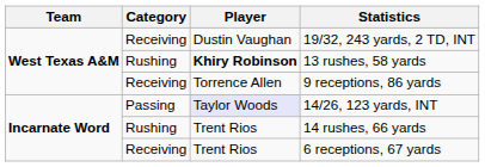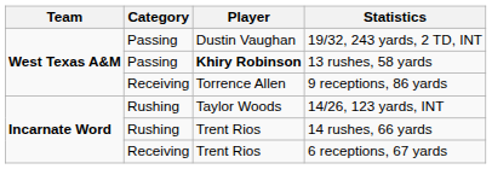19/32, 243 yards, 2 TD, INT | Category: Receiving -> Passing
13 rushes, 58 yards | Category: Rushing -> Passing
14/26, 123 yards, INT | Category: Passing -> Rushing
14/26, 123 yards, INT | Player: lavender background -> no background
